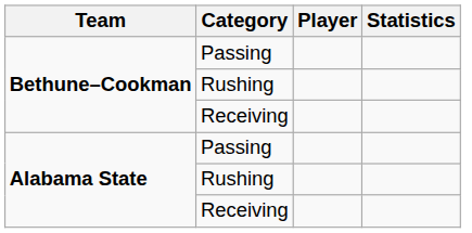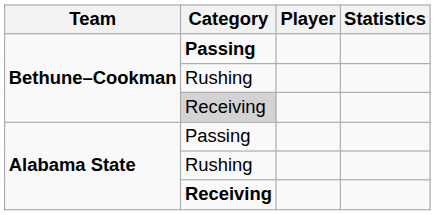Bethune–Cookman / Passing | Category: normal -> bold
Bethune–Cookman / Receiving | Category: no background -> lightgrey background
Alabama State / Receiving | Category: normal -> bold
